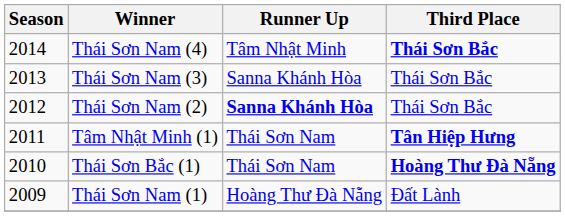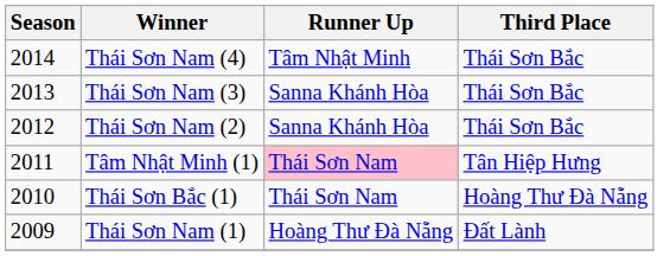Thái Sơn Nam (4) | Third Place: bold -> normal
Thái Sơn Nam (2) | Runner Up: bold -> normal
Tâm Nhật Minh (1) | Runner Up: no background -> pink background
Tâm Nhật Minh (1) | Third Place: bold -> normal
Thái Sơn Bắc (1) | Third Place: bold -> normal
